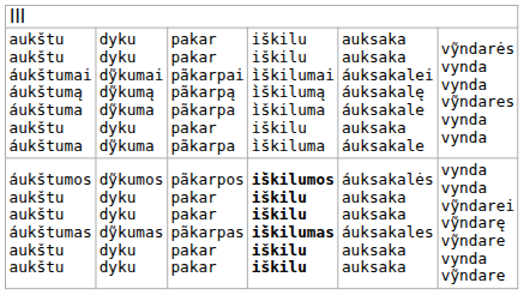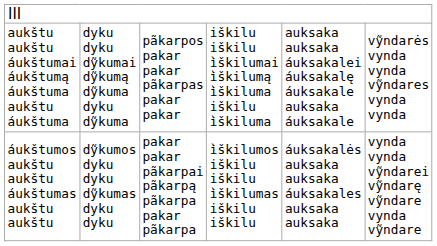aukštu aukštu áukštumai áukštumą áukštuma aukštu áukštuma | column 3: pakar pakar pãkarpai pãkarpą pãkarpa pakar pãkarpa -> pãkarpos pakar pakar pãkarpas pakar pakar
áukštumos aukštu aukštu áukštumas aukštu aukštu | column 3: pãkarpos pakar pakar pãkarpas pakar pakar -> pakar pakar pãkarpai pãkarpą pãkarpa pakar pãkarpa
áukštumos aukštu aukštu áukštumas aukštu aukštu | column 4: bold -> normal
